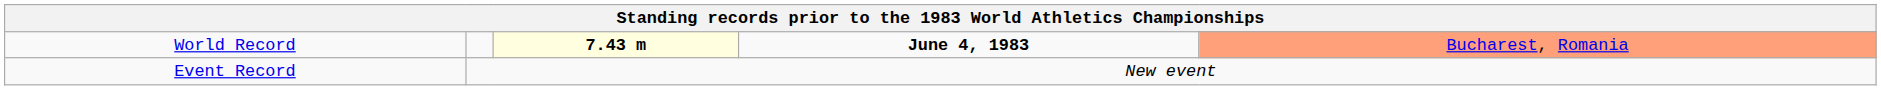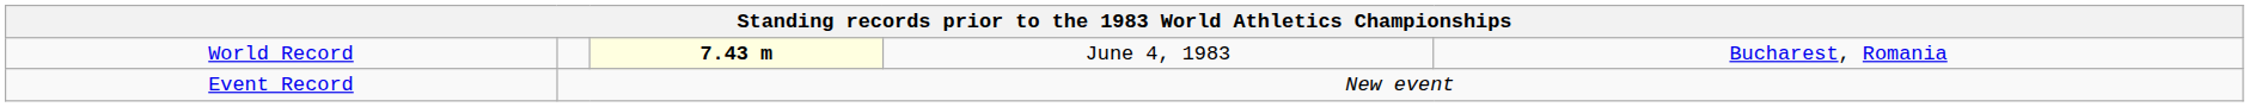World Record | column 4: bold -> normal
World Record | column 5: lightsalmon background -> no background
